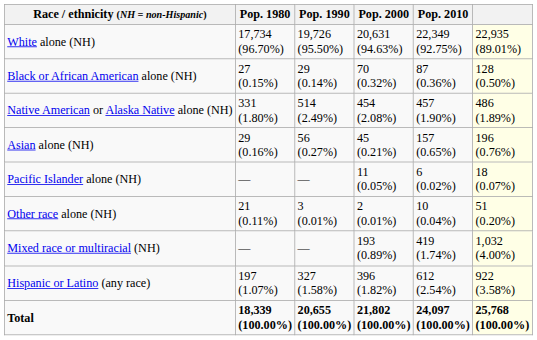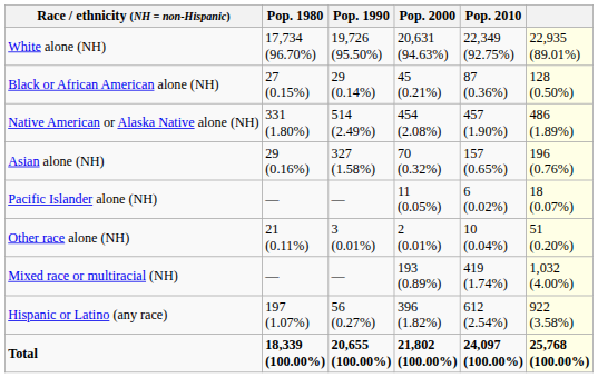Black or African American alone (NH) | Pop. 2000: 70 (0.32%) -> 45 (0.21%)
Asian alone (NH) | Pop. 1990: 56 (0.27%) -> 327 (1.58%)
Asian alone (NH) | Pop. 2000: 45 (0.21%) -> 70 (0.32%)
Hispanic or Latino (any race) | Pop. 1990: 327 (1.58%) -> 56 (0.27%)
